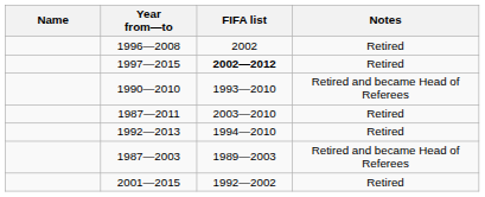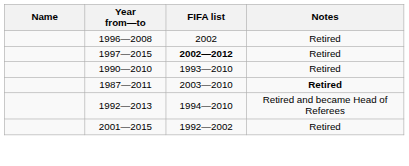1990—2010 | Notes: Retired and became Head of Referees -> Retired
1987—2011 | Notes: normal -> bold
1992—2013 | Notes: Retired -> Retired and became Head of Referees
- row: 1987—2003 | 1989—2003 | Retired and became Head of Referees
